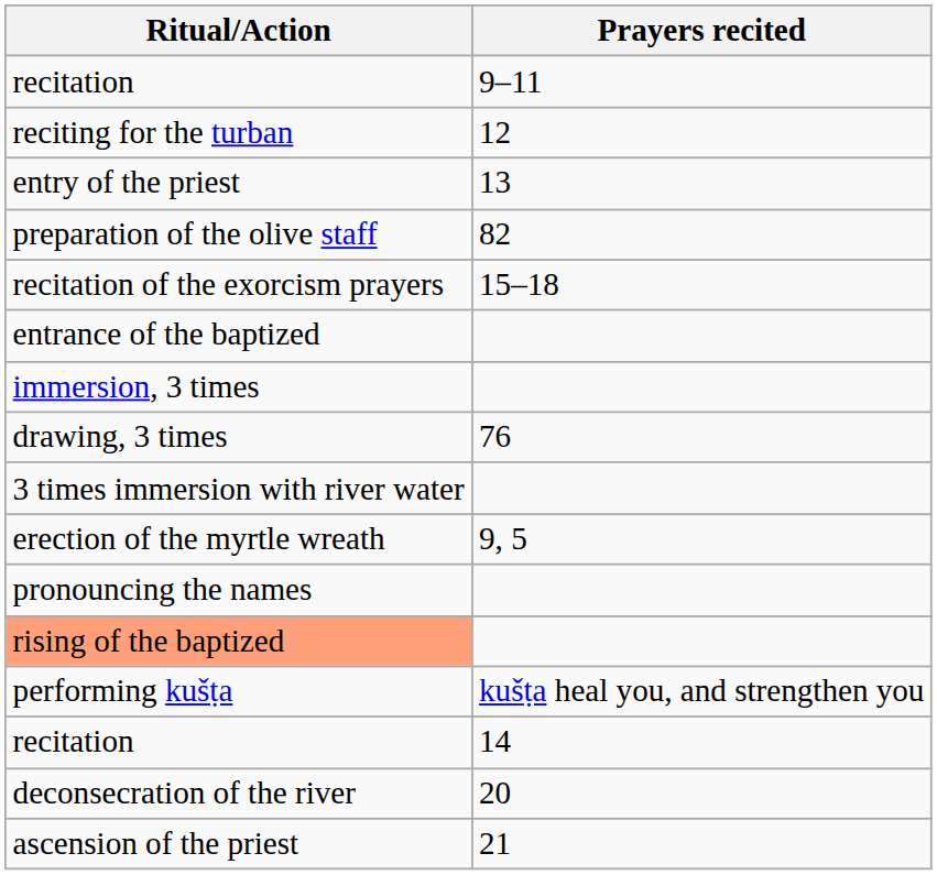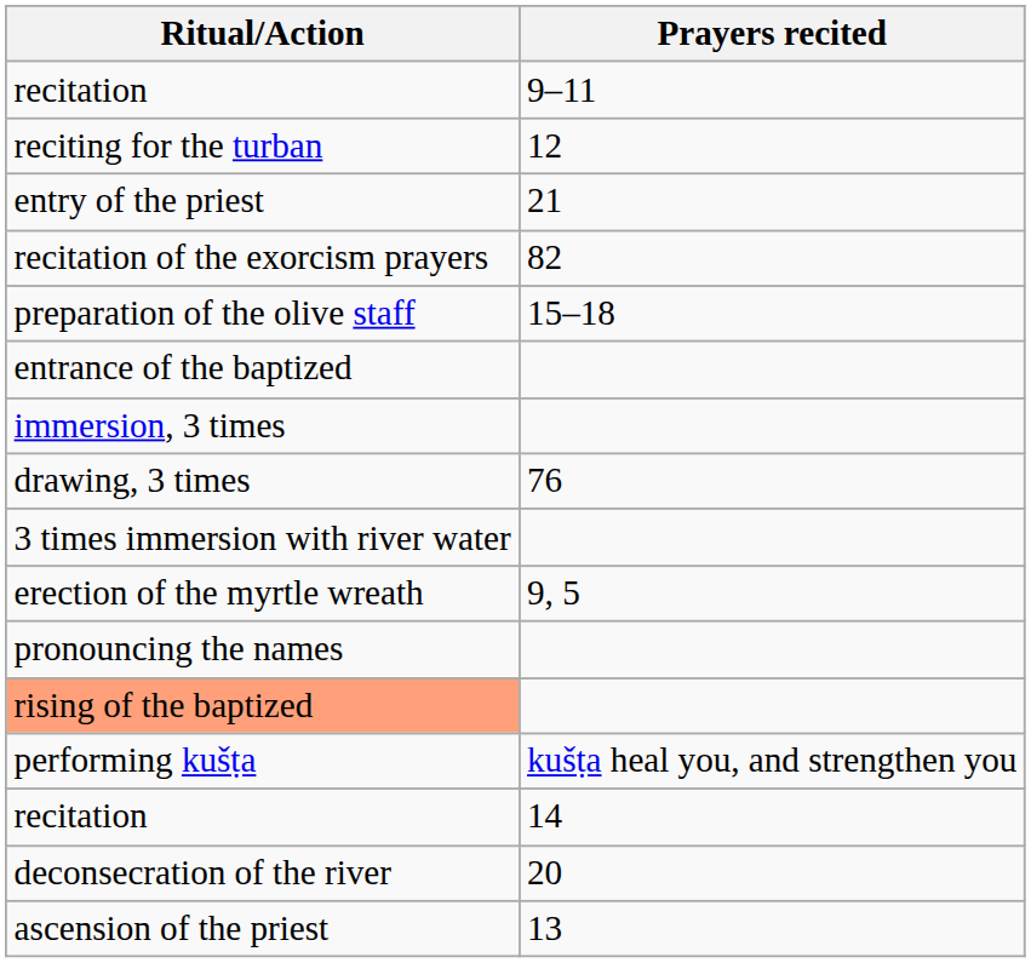row 4 | Prayers recited: 13 -> 21
row 5 | Ritual/Action: preparation of the olive staff -> recitation of the exorcism prayers
row 6 | Ritual/Action: recitation of the exorcism prayers -> preparation of the olive staff
row 17 | Prayers recited: 21 -> 13
